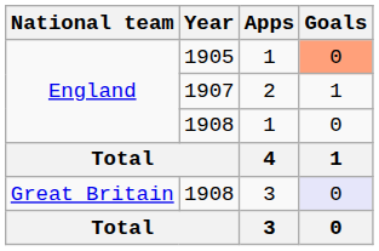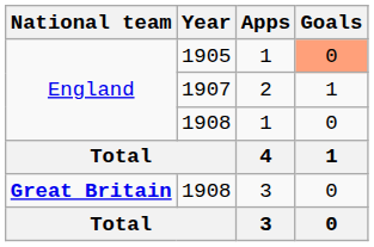1908 / 3 | National team: normal -> bold
1908 / 3 | Goals: lavender background -> no background
